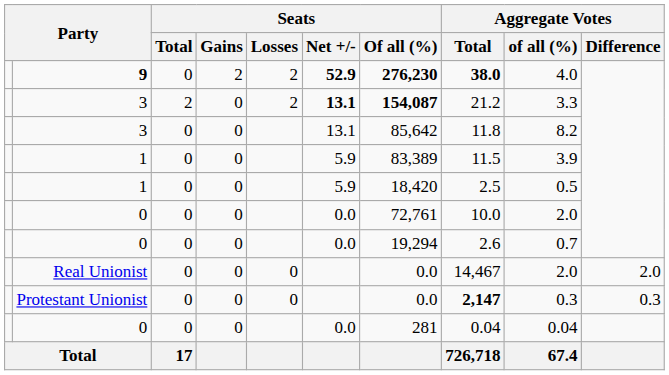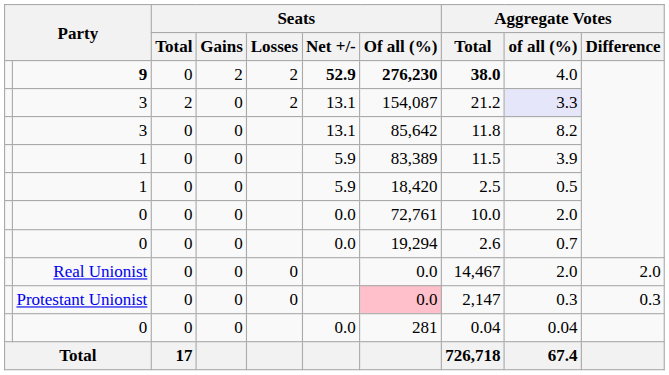3 / 2 | Seats / Net +/-: bold -> normal
3 / 2 | Seats / Of all (%): bold -> normal
3 / 2 | Aggregate Votes / of all (%): no background -> lavender background
Protestant Unionist | Seats / Of all (%): no background -> pink background
Protestant Unionist | Aggregate Votes / Total: bold -> normal
